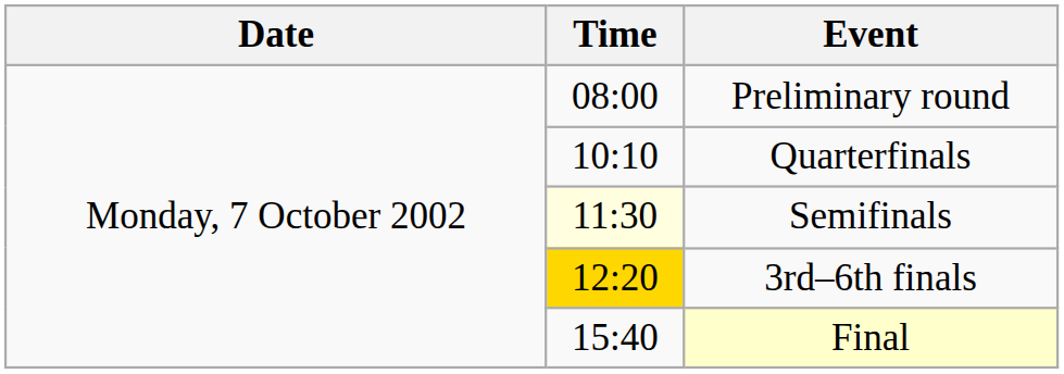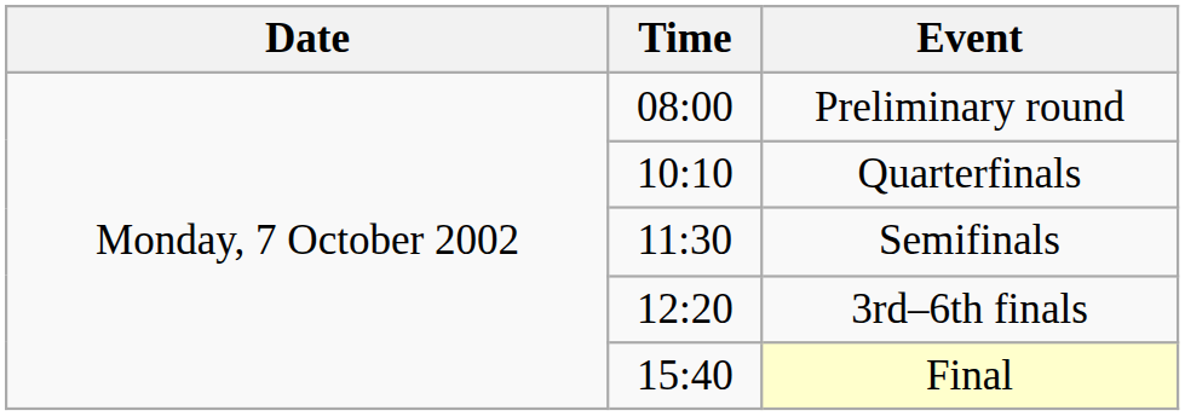Semifinals | Time: lightyellow background -> no background
3rd–6th finals | Time: gold background -> no background
